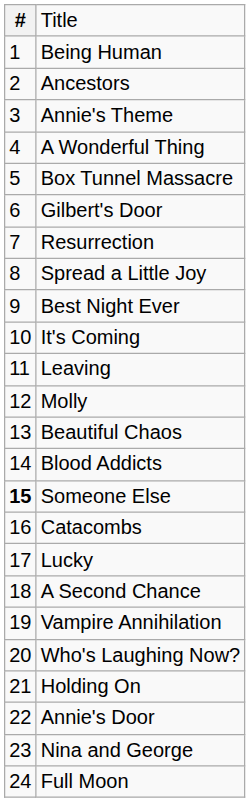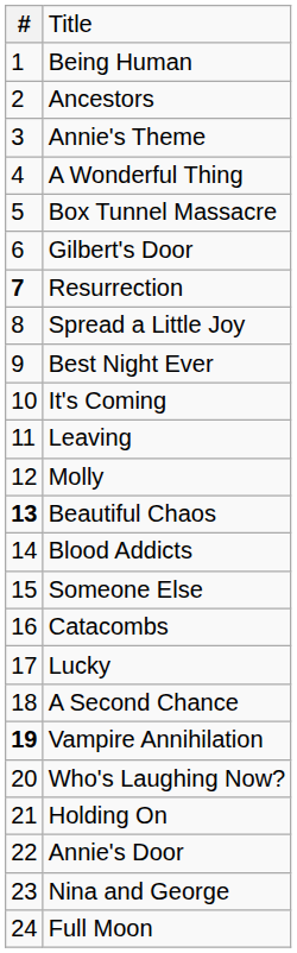Resurrection | column 1: normal -> bold
Beautiful Chaos | column 1: normal -> bold
Someone Else | column 1: bold -> normal
Vampire Annihilation | column 1: normal -> bold
